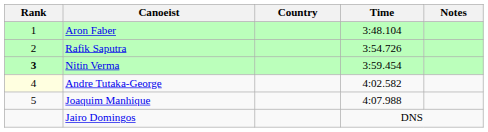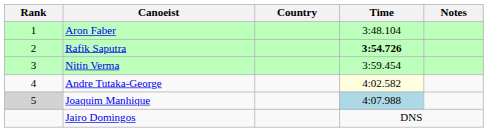Rafik Saputra | Time: normal -> bold
Nitin Verma | Rank: bold -> normal
Andre Tutaka-George | Rank: lightyellow background -> no background
Andre Tutaka-George | Time: no background -> lightyellow background
Joaquim Manhique | Rank: no background -> lightgrey background
Joaquim Manhique | Time: no background -> lightblue background
